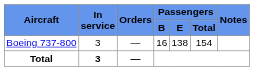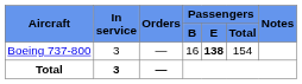Boeing 737-800 | Passengers / E: normal -> bold
